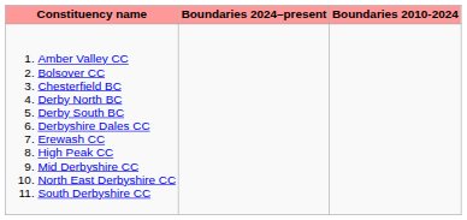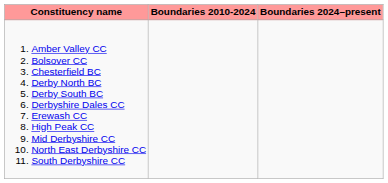columns swapped: Boundaries 2010-2024 <-> Boundaries 2024–present
